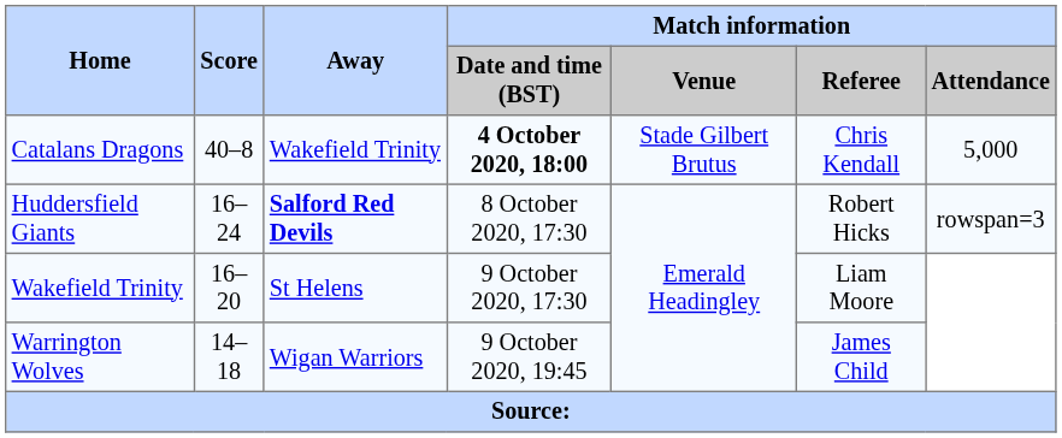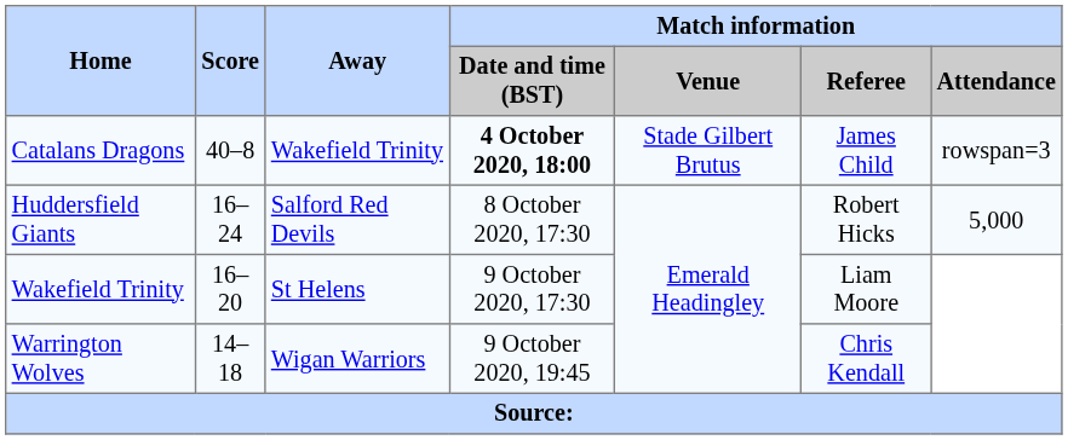Catalans Dragons | Match information / Referee: Chris Kendall -> James Child
Catalans Dragons | Match information / Attendance: 5,000 -> rowspan=3
Huddersfield Giants | Away: bold -> normal
Huddersfield Giants | Match information / Attendance: rowspan=3 -> 5,000
Warrington Wolves | Match information / Referee: James Child -> Chris Kendall
